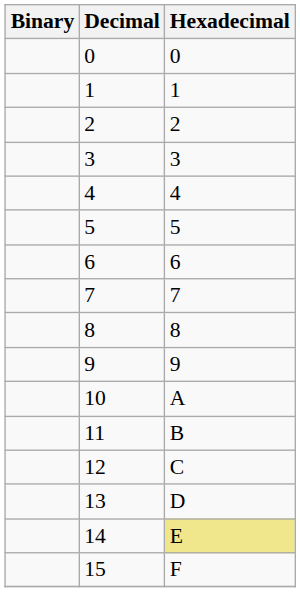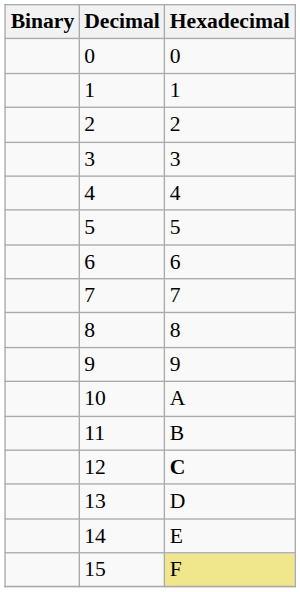12 | Hexadecimal: normal -> bold
14 | Hexadecimal: khaki background -> no background
15 | Hexadecimal: no background -> khaki background
